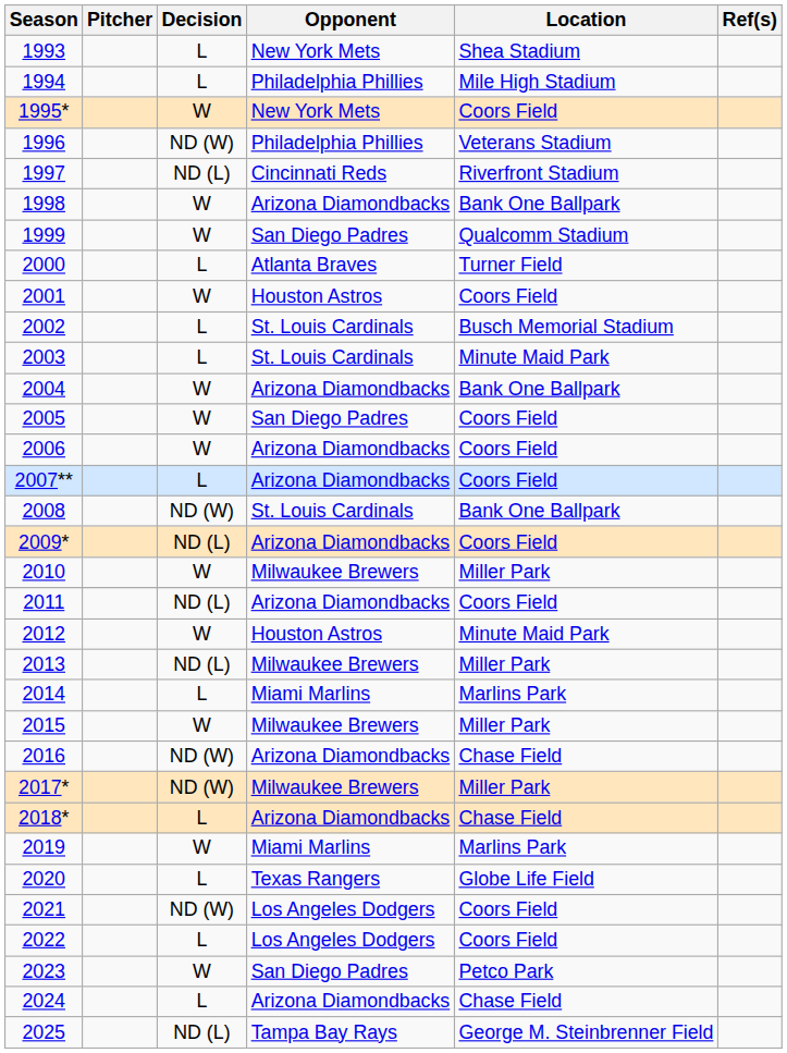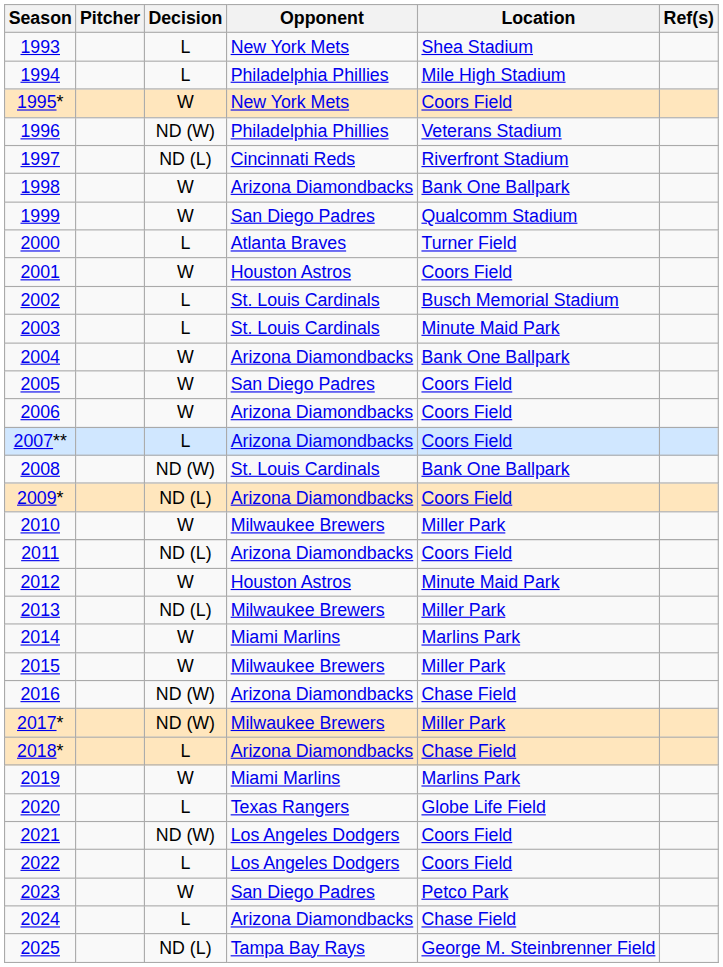2014 | Decision: L -> W
